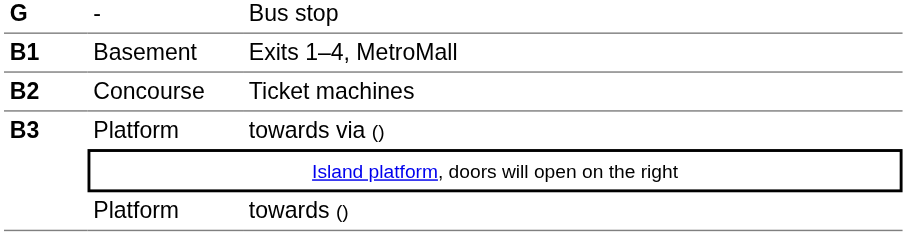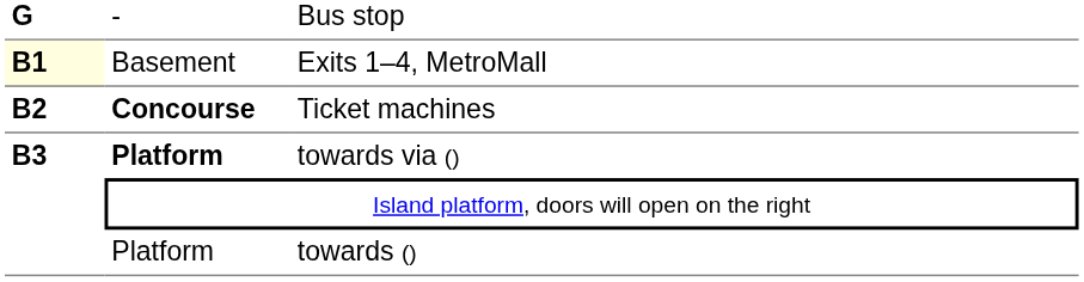Exits 1–4, MetroMall | column 1: no background -> lightyellow background
Ticket machines | column 2: normal -> bold
towards via () | column 2: normal -> bold
